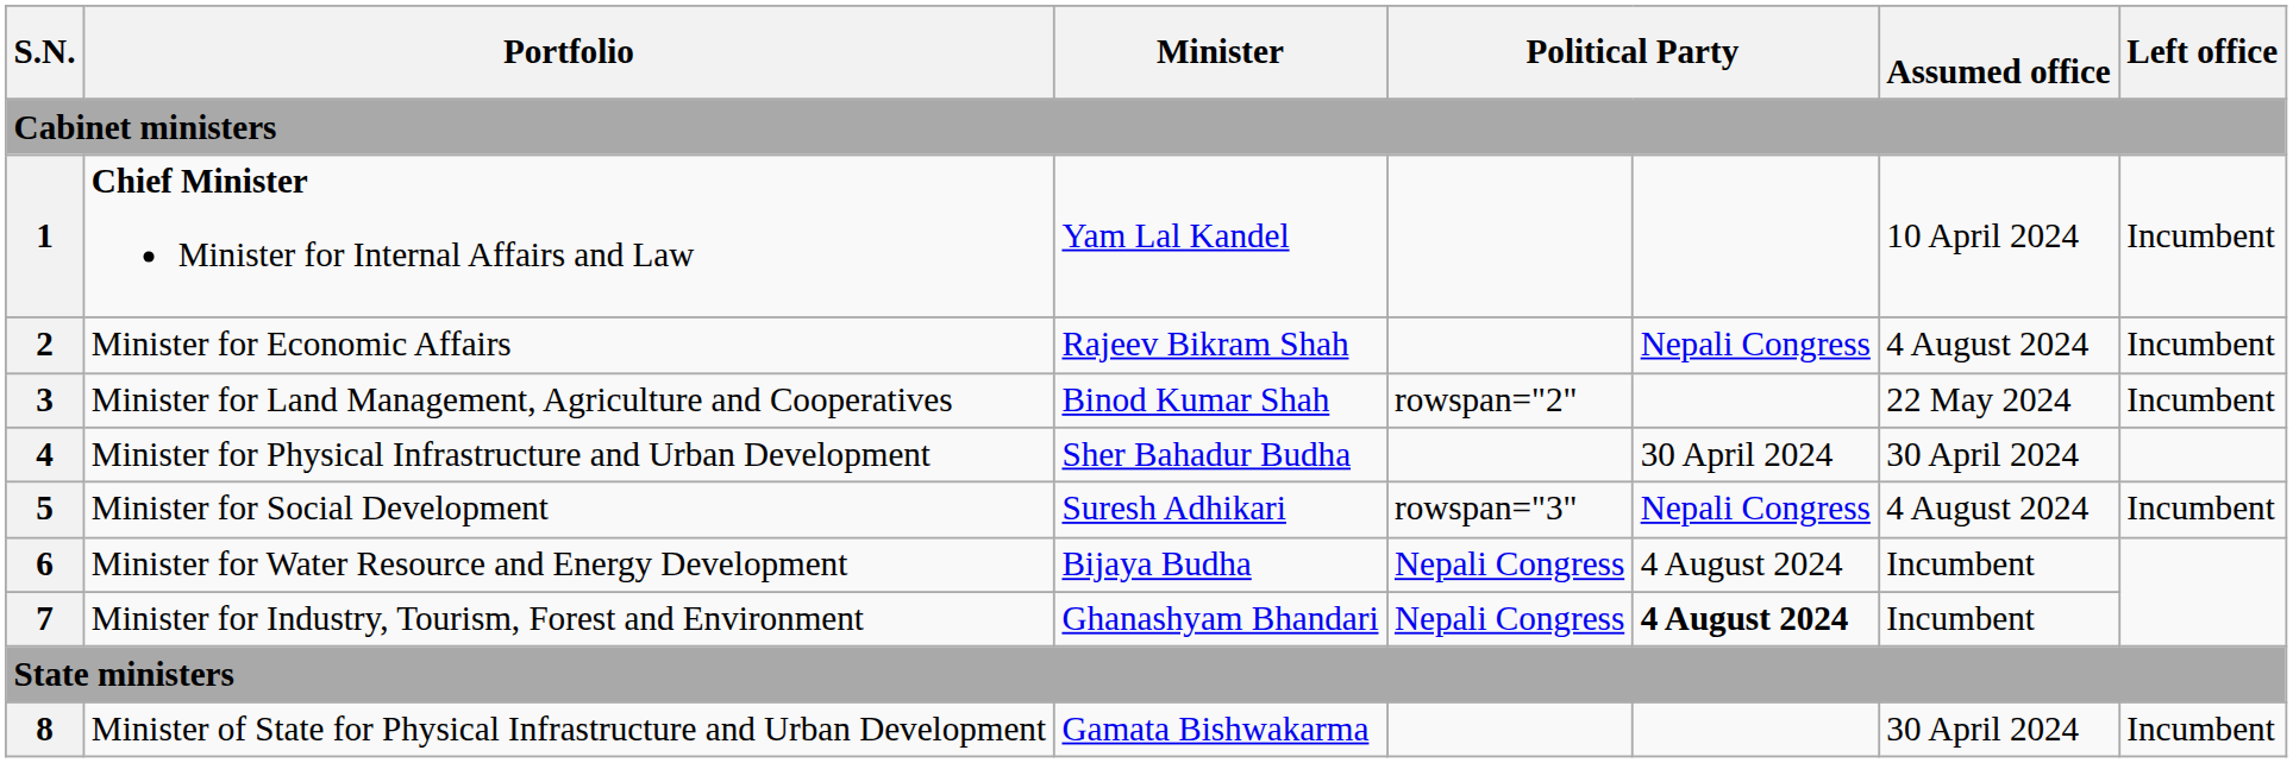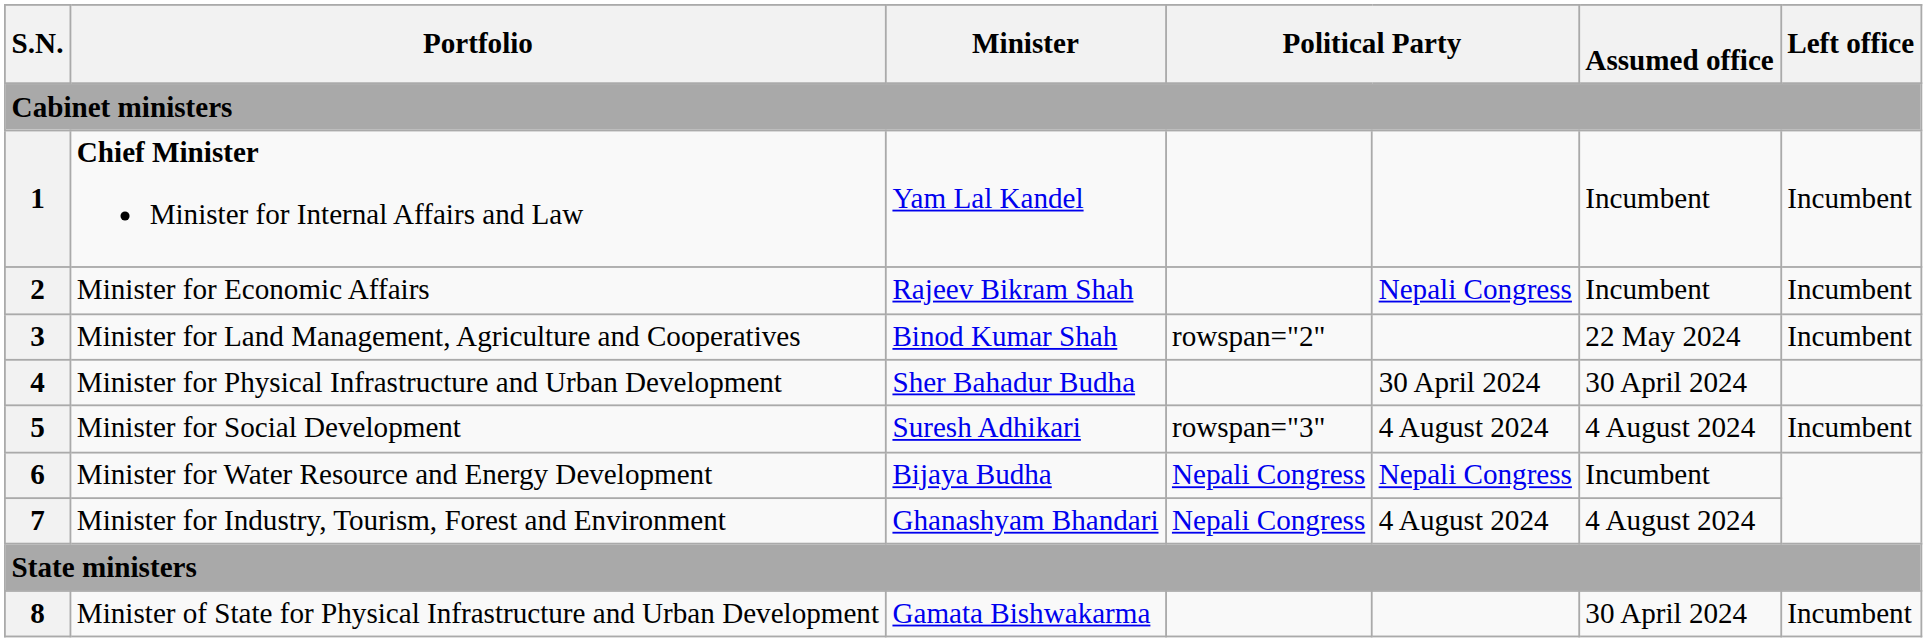Chief Minister Minister for Internal Affairs and Law | Assumed office: 10 April 2024 -> Incumbent
Minister for Economic Affairs | Assumed office: 4 August 2024 -> Incumbent
Minister for Social Development | column 5: Nepali Congress -> 4 August 2024
Minister for Water Resource and Energy Development | column 5: 4 August 2024 -> Nepali Congress
Minister for Industry, Tourism, Forest and Environment | column 5: bold -> normal
Minister for Industry, Tourism, Forest and Environment | Assumed office: Incumbent -> 4 August 2024
